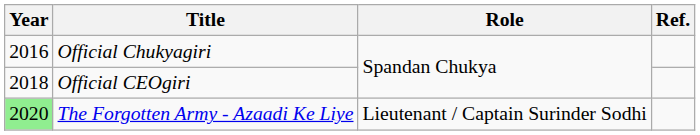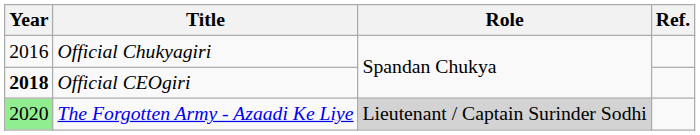Official CEOgiri | Year: normal -> bold
The Forgotten Army - Azaadi Ke Liye | Role: no background -> lightgrey background
